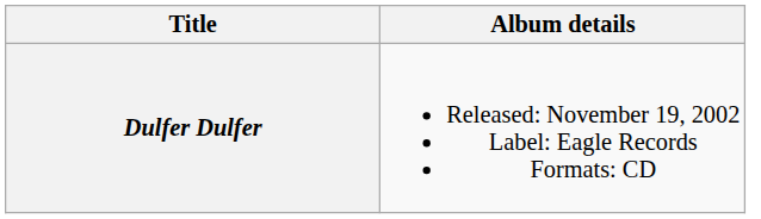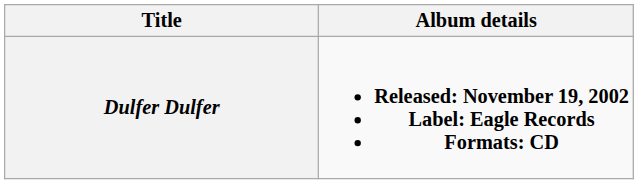Dulfer Dulfer | Album details: normal -> bold
